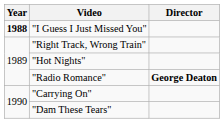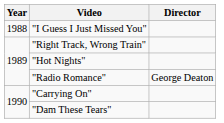"I Guess I Just Missed You" | Year: bold -> normal
"Radio Romance" | Director: bold -> normal
